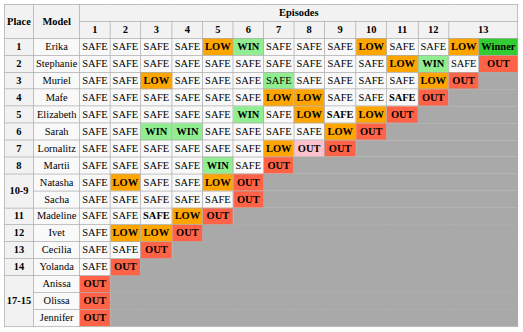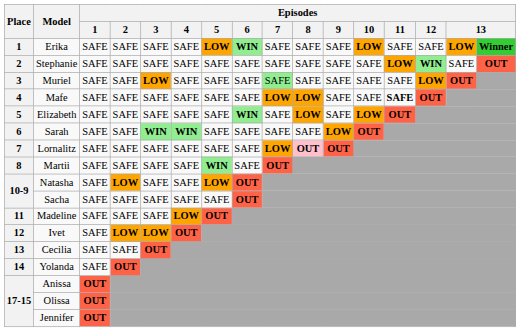Elizabeth | Episodes / 9: bold -> normal
Madeline | Episodes / 3: bold -> normal
